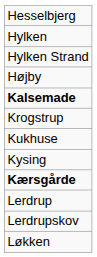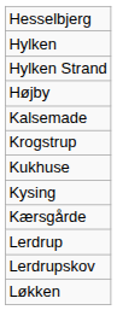row 5 | column 1: bold -> normal
row 9 | column 1: bold -> normal
